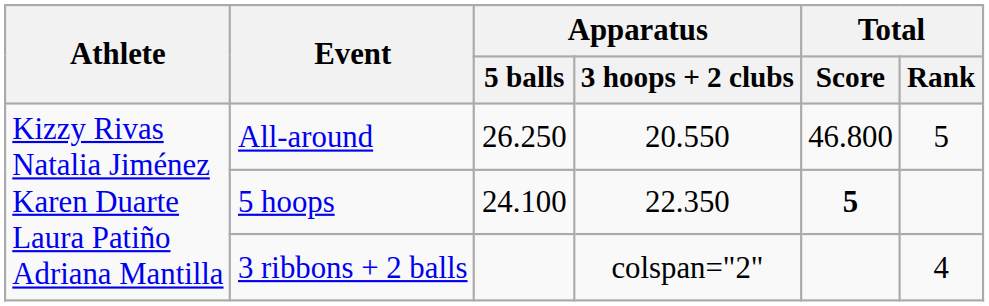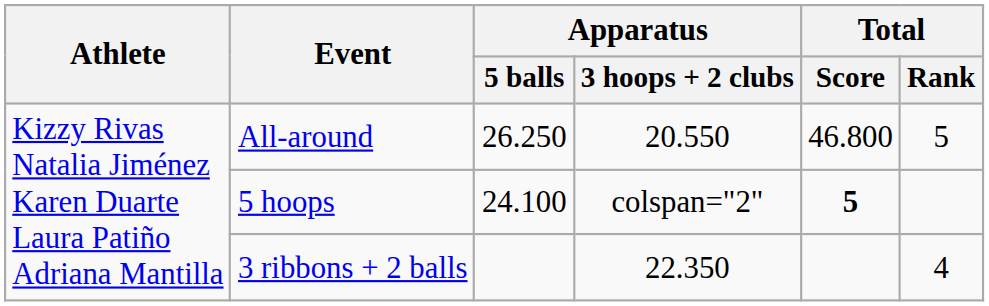5 hoops | Apparatus / 3 hoops + 2 clubs: 22.350 -> colspan="2"
3 ribbons + 2 balls | Apparatus / 3 hoops + 2 clubs: colspan="2" -> 22.350
